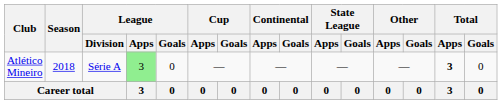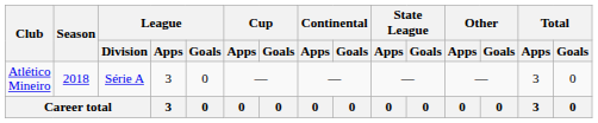Atlético Mineiro | League / Apps: lightgreen background -> no background
Atlético Mineiro | Total / Apps: bold -> normal
